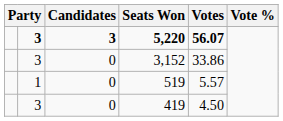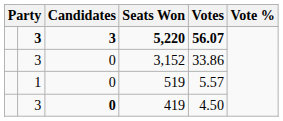419 | Candidates: normal -> bold
